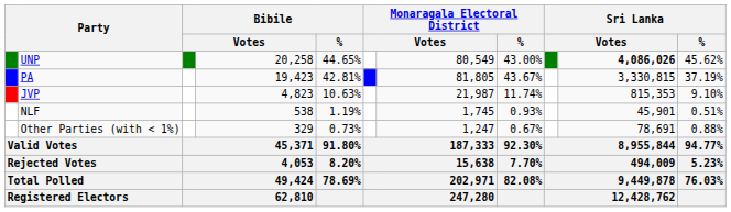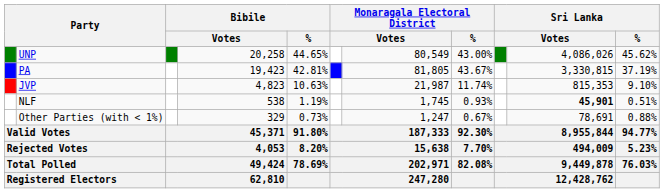UNP | column 10: bold -> normal
NLF | column 10: normal -> bold
